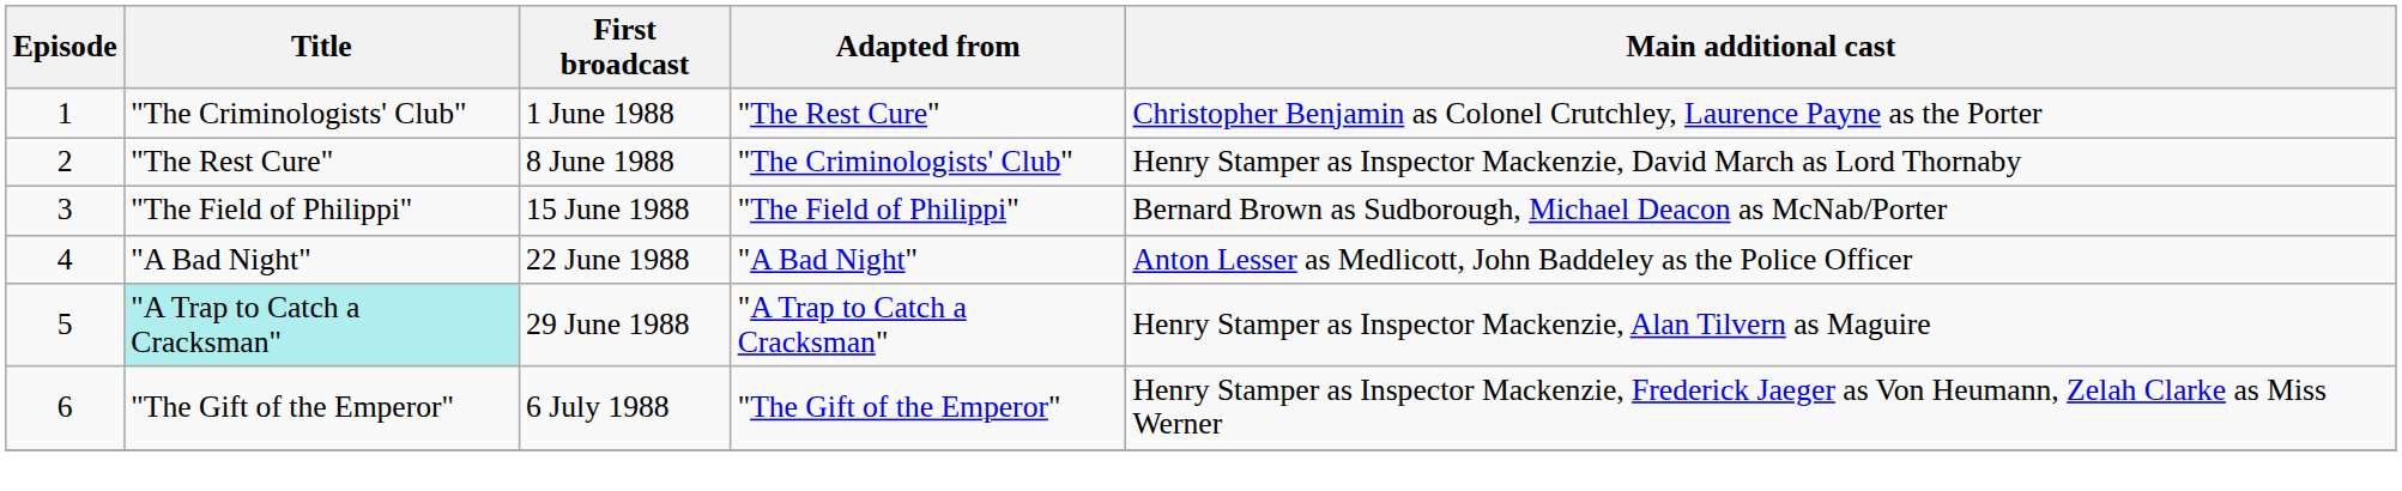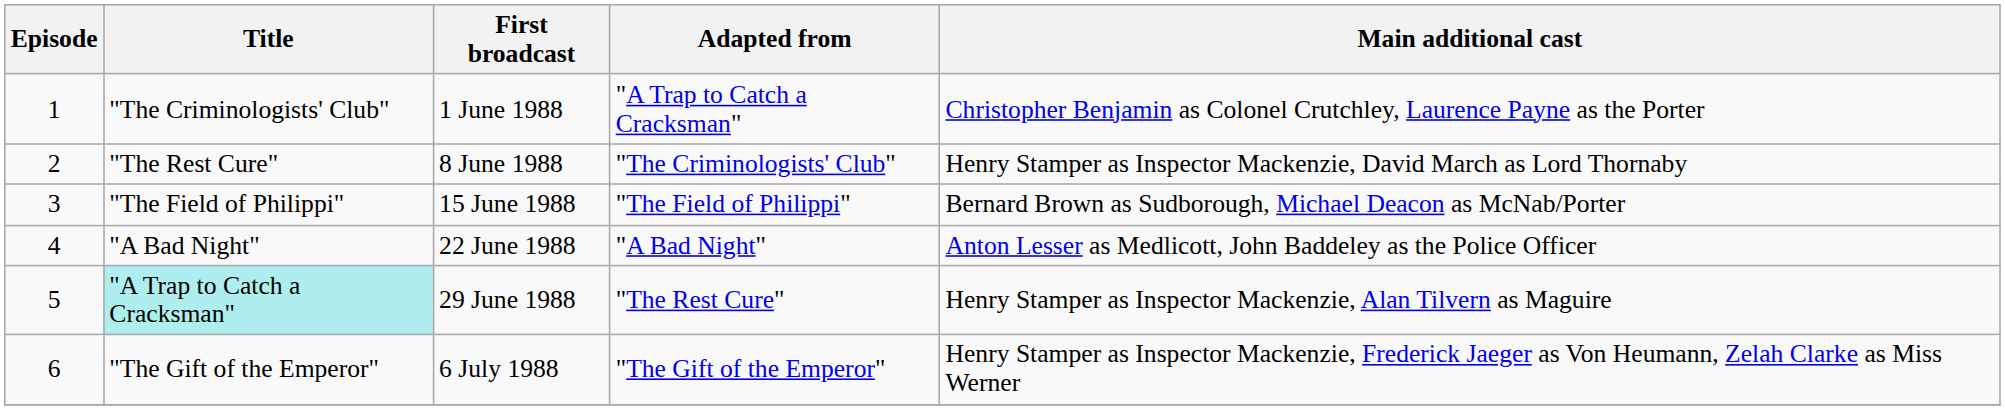row 2 | Adapted from: "The Rest Cure" -> "A Trap to Catch a Cracksman"
row 6 | Adapted from: "A Trap to Catch a Cracksman" -> "The Rest Cure"
